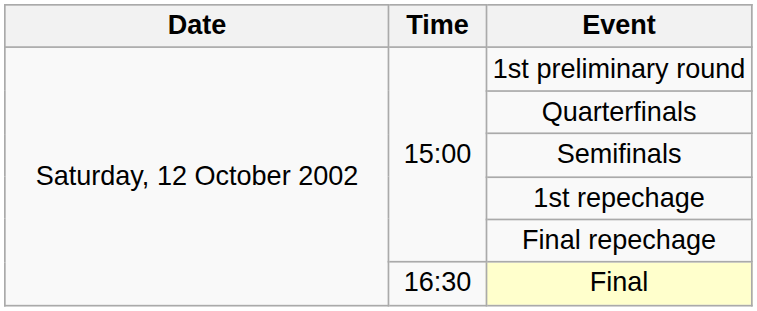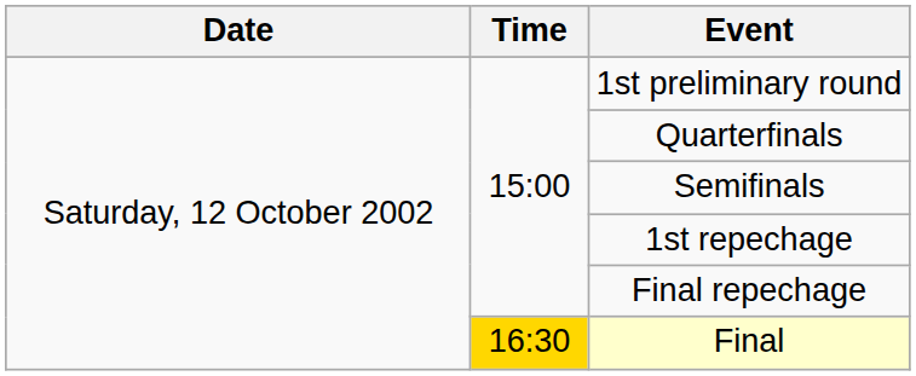Final | Time: no background -> gold background
